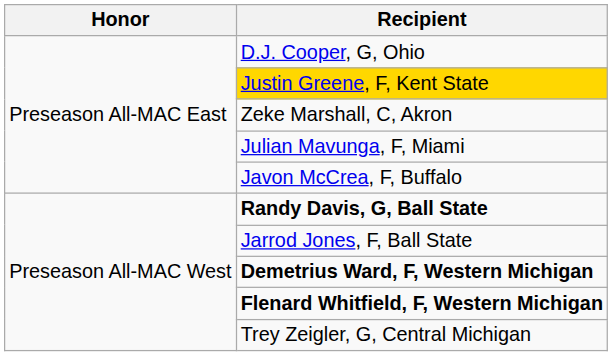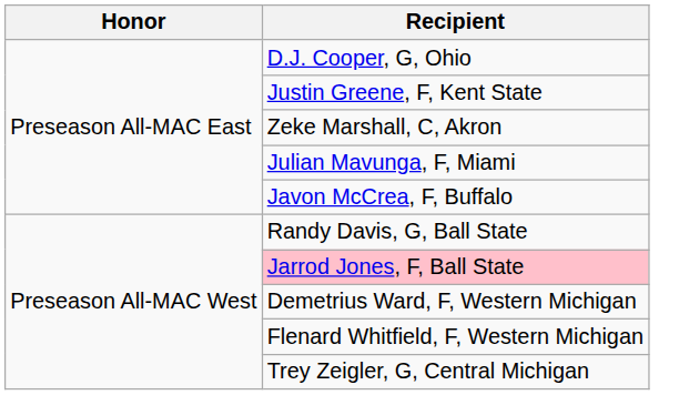row 3 | Recipient: gold background -> no background
row 7 | Recipient: bold -> normal
row 8 | Recipient: no background -> pink background
row 9 | Recipient: bold -> normal
row 10 | Recipient: bold -> normal
